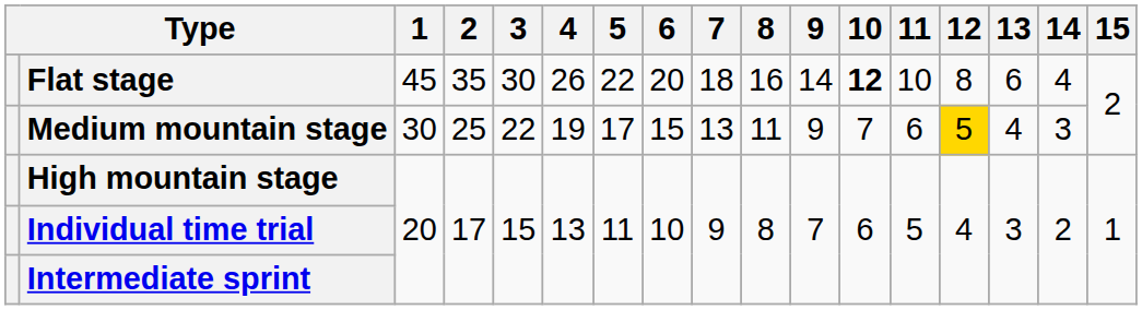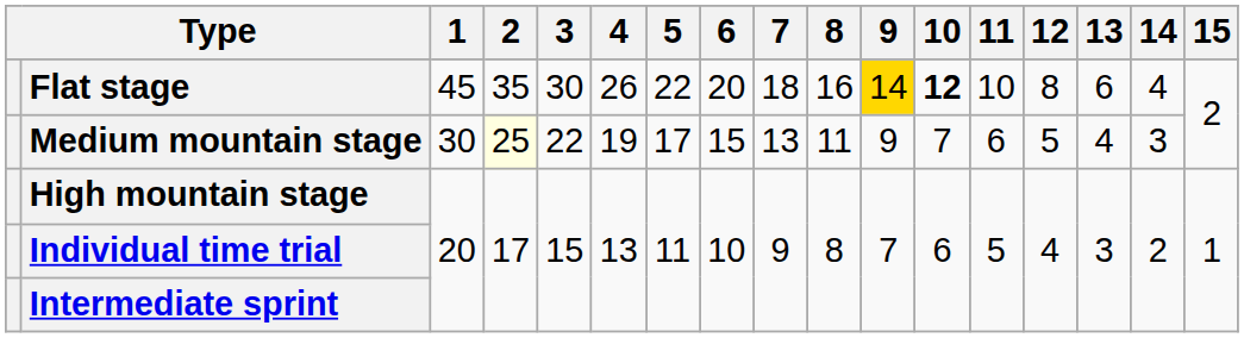Flat stage | 9: no background -> gold background
Medium mountain stage | 2: no background -> lightyellow background
Medium mountain stage | 12: gold background -> no background
